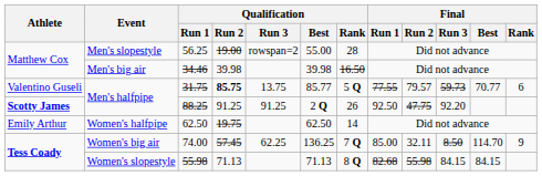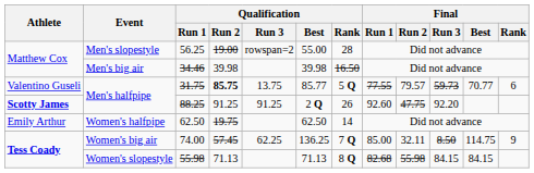88.25 | Final / Run 1: 92.50 -> 92.60
74.00 | Final / Best: 114.70 -> 114.75
